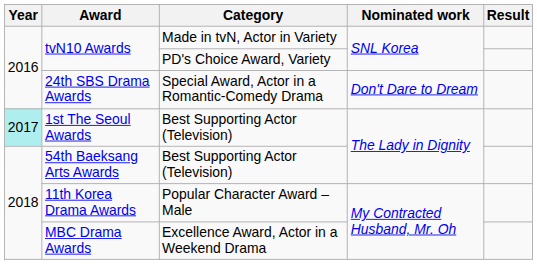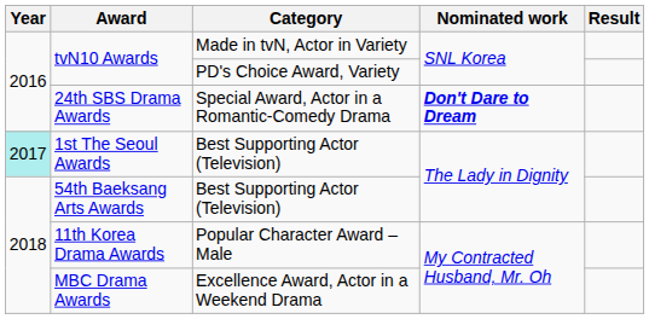24th SBS Drama Awards | Nominated work: normal -> bold
